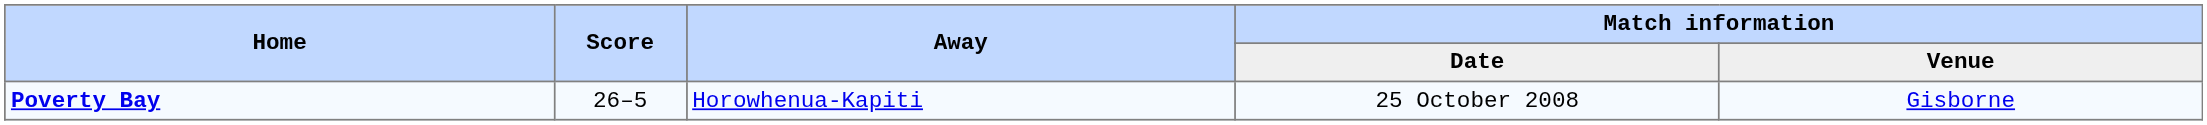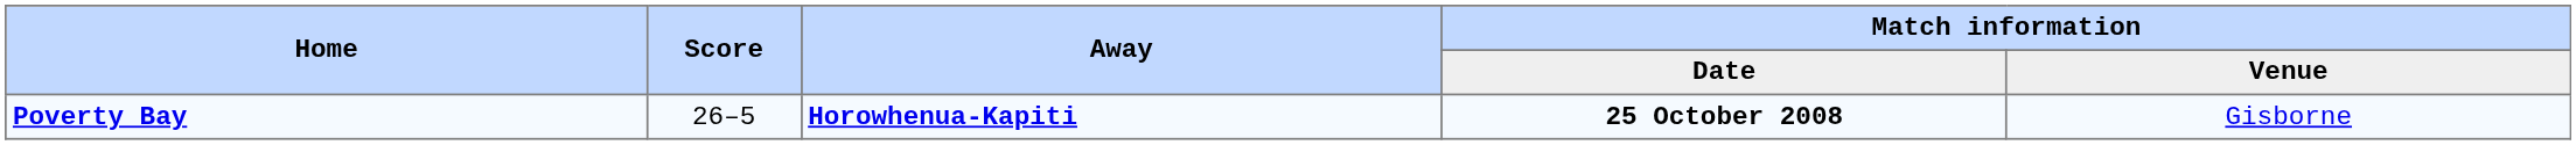Poverty Bay | Away: normal -> bold
Poverty Bay | Match information / Date: normal -> bold
